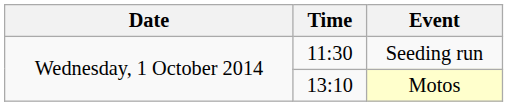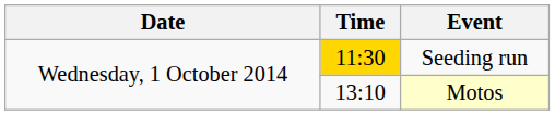Seeding run | Time: no background -> gold background
